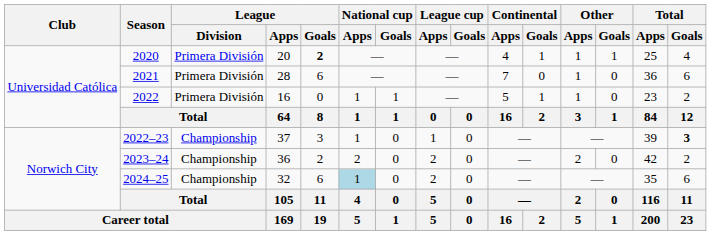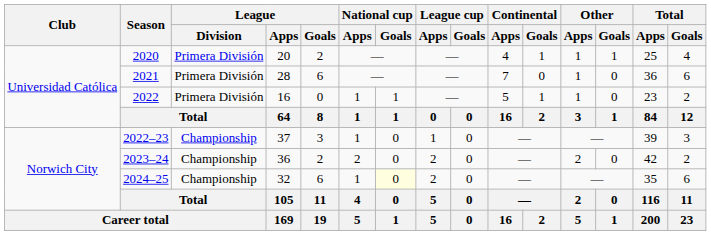2020 | League / Goals: bold -> normal
2022–23 | Total / Goals: bold -> normal
2024–25 | National cup / Apps: lightblue background -> no background
2024–25 | National cup / Goals: no background -> lightyellow background
